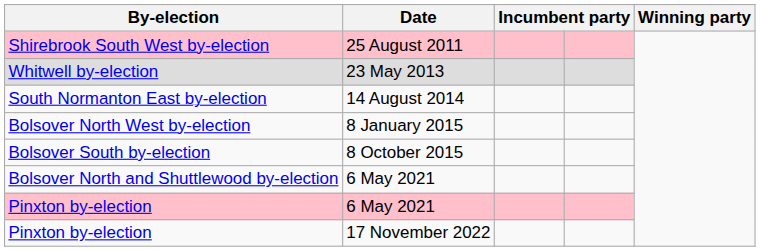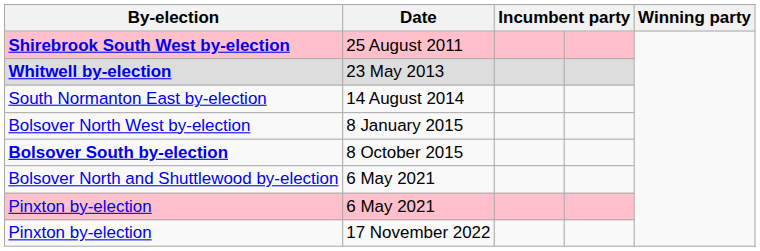Shirebrook South West by-election | By-election: normal -> bold
Whitwell by-election | By-election: normal -> bold
Bolsover South by-election | By-election: normal -> bold
